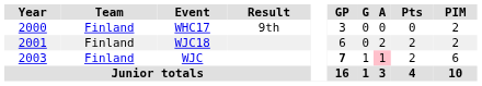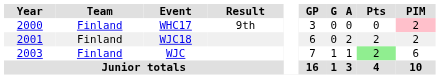WHC17 | PIM: no background -> pink background
WJC | GP: bold -> normal
WJC | A: pink background -> no background
WJC | Pts: no background -> lightgreen background
